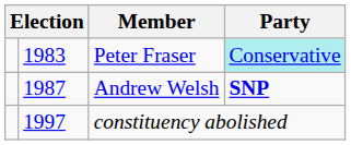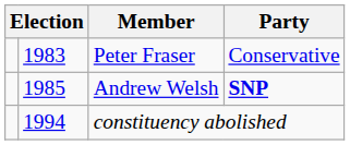Peter Fraser | Party: paleturquoise background -> no background
Andrew Welsh | column 2: 1987 -> 1985
constituency abolished | column 2: 1997 -> 1994
